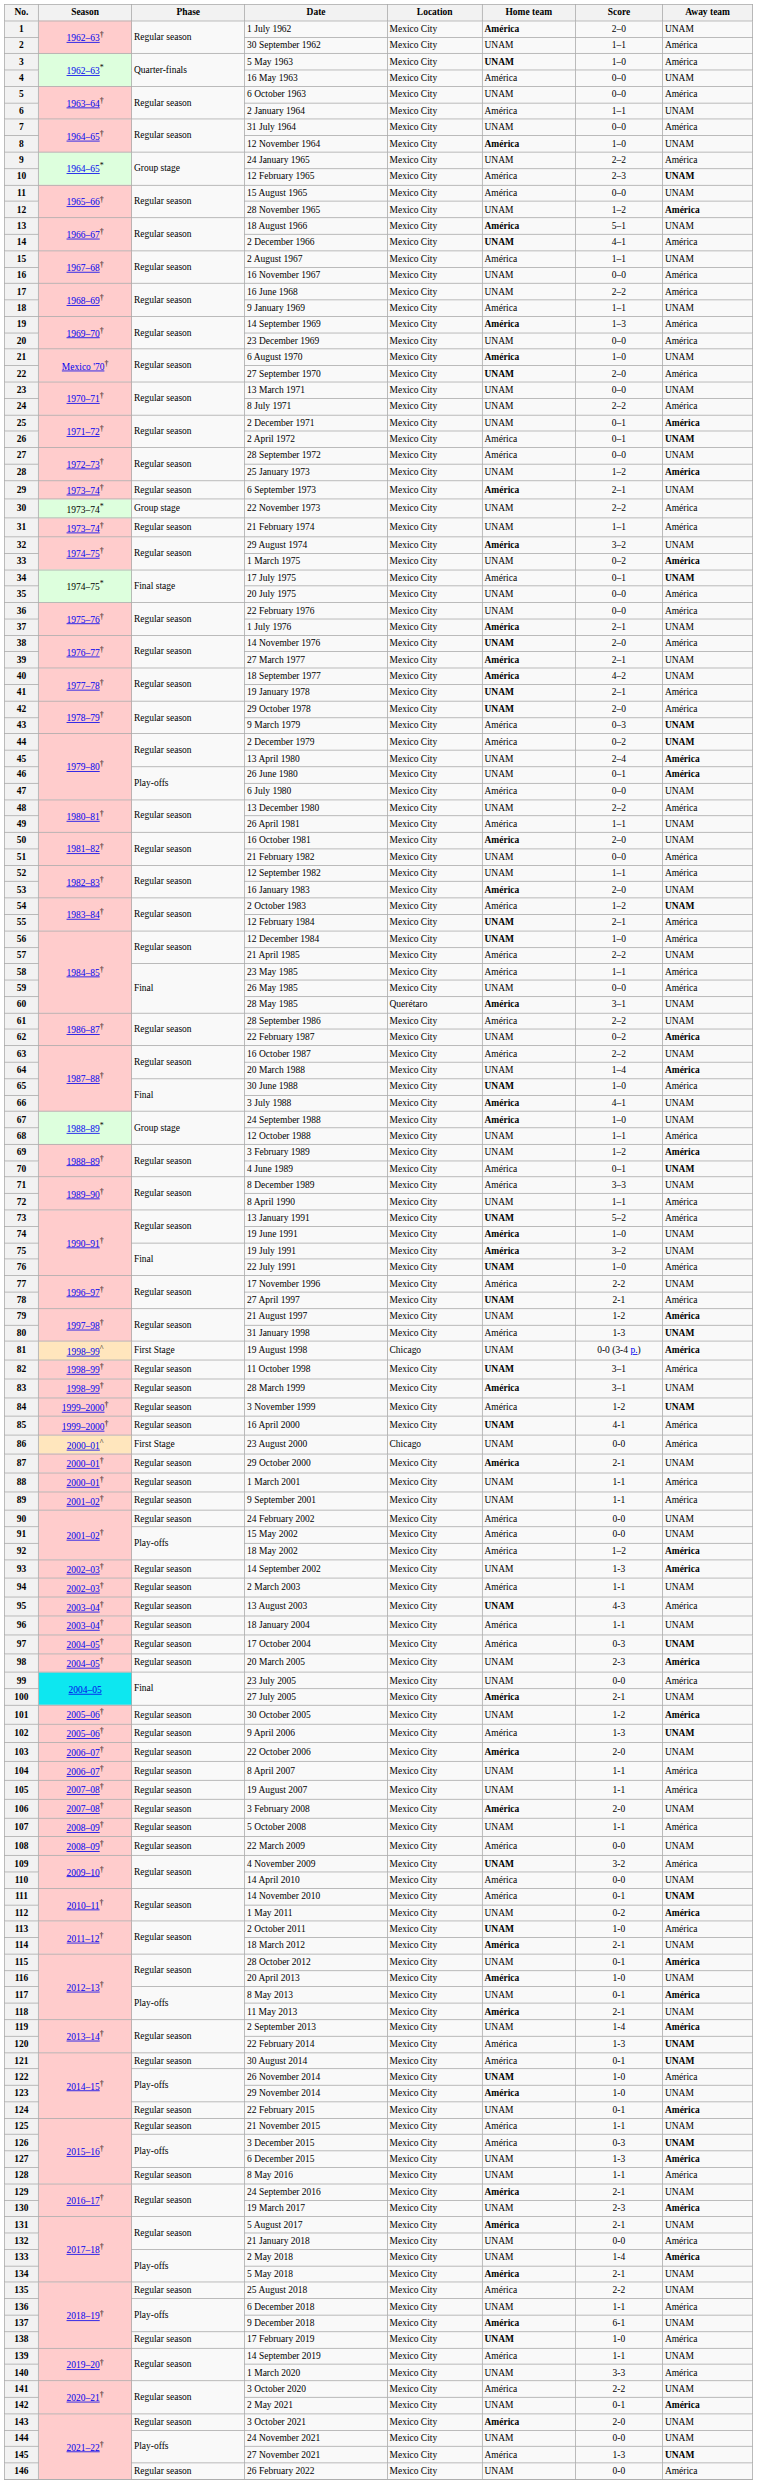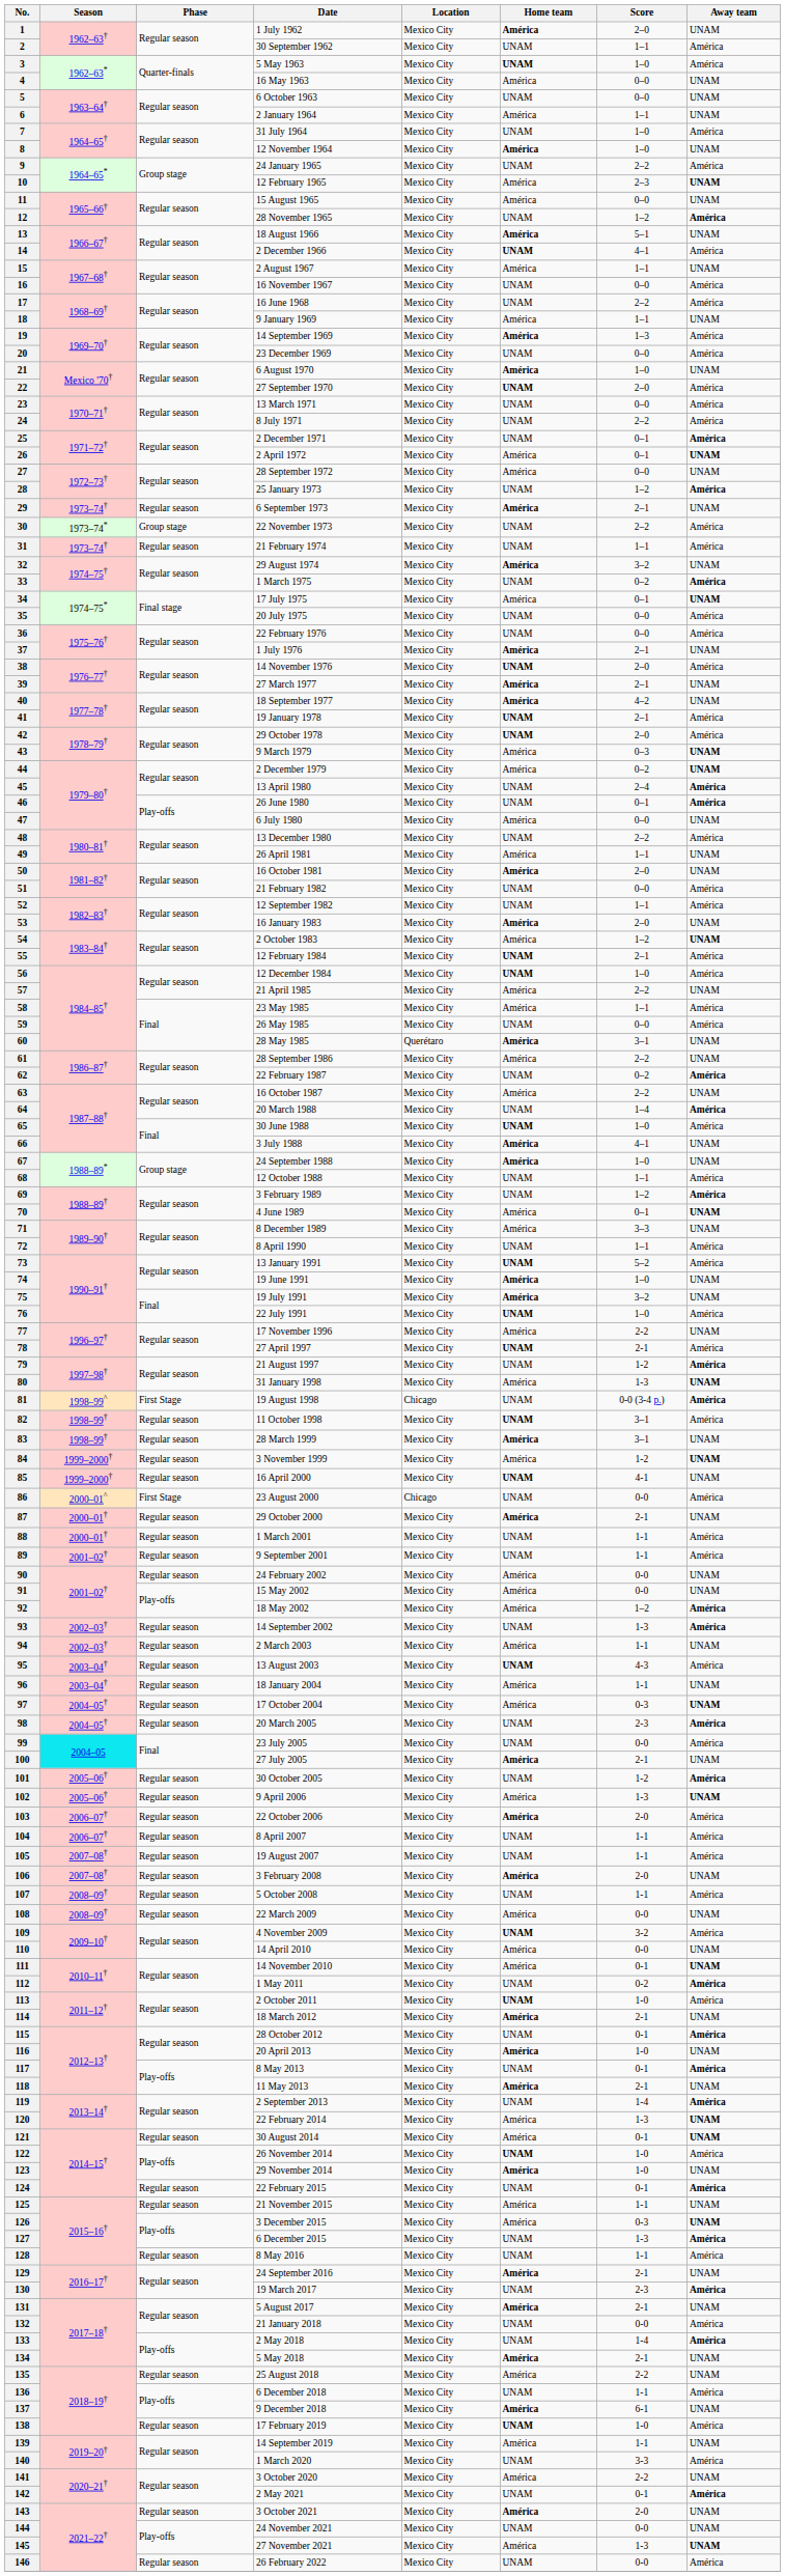5 | Away team: América -> UNAM
7 | Score: 0–0 -> 1–0
23 | Away team: UNAM -> América
85 | Away team: América -> UNAM
103 | Away team: UNAM -> América
